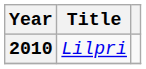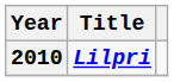2010 | Title: normal -> bold
